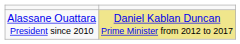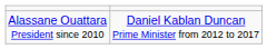Alassane Ouattara President since 2010 | column 2: khaki background -> no background
